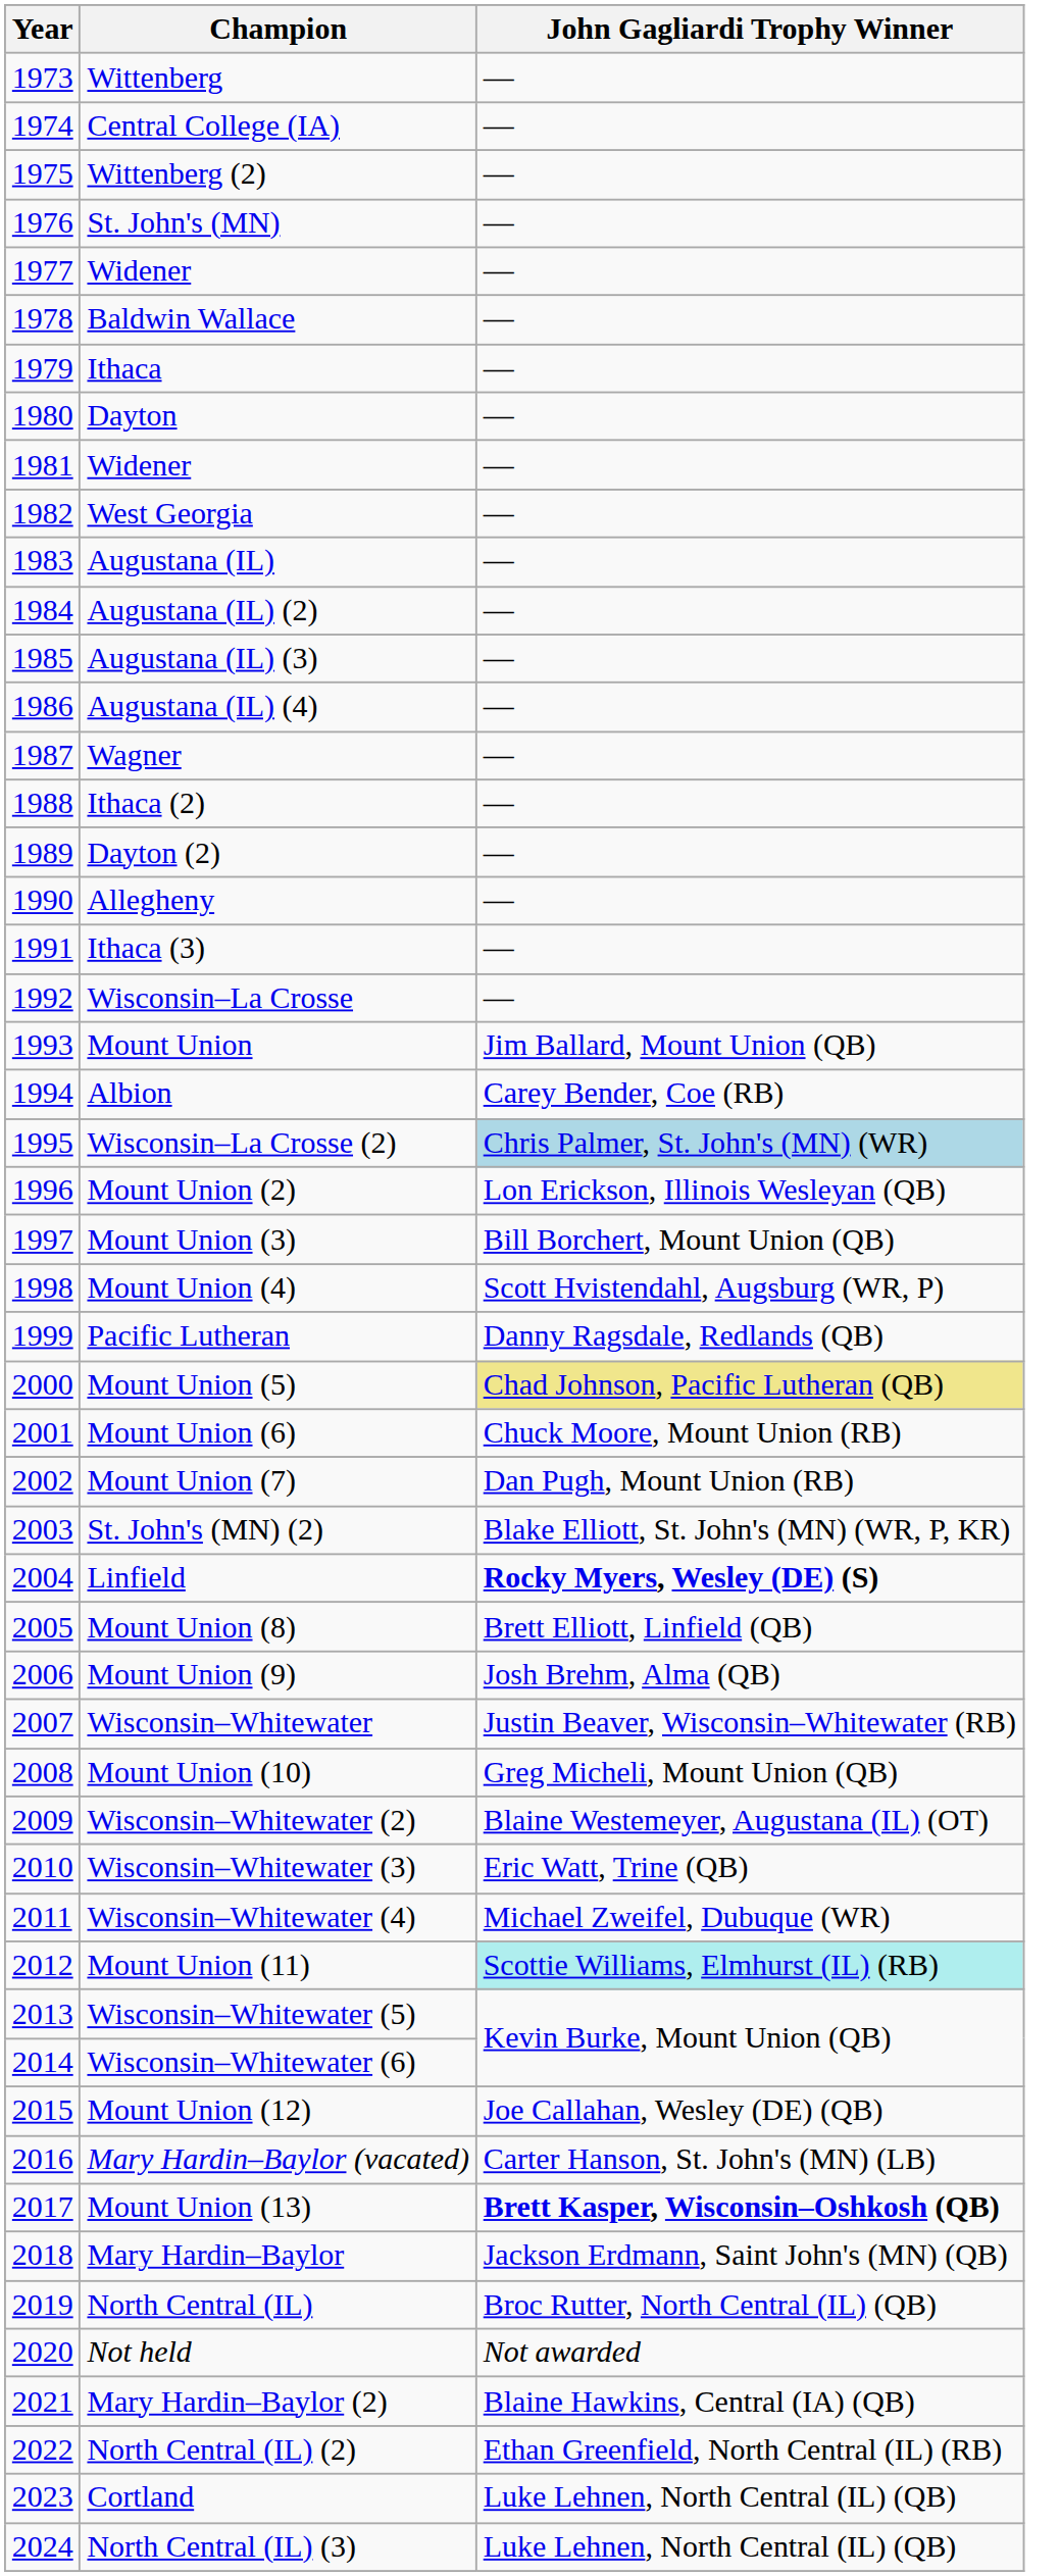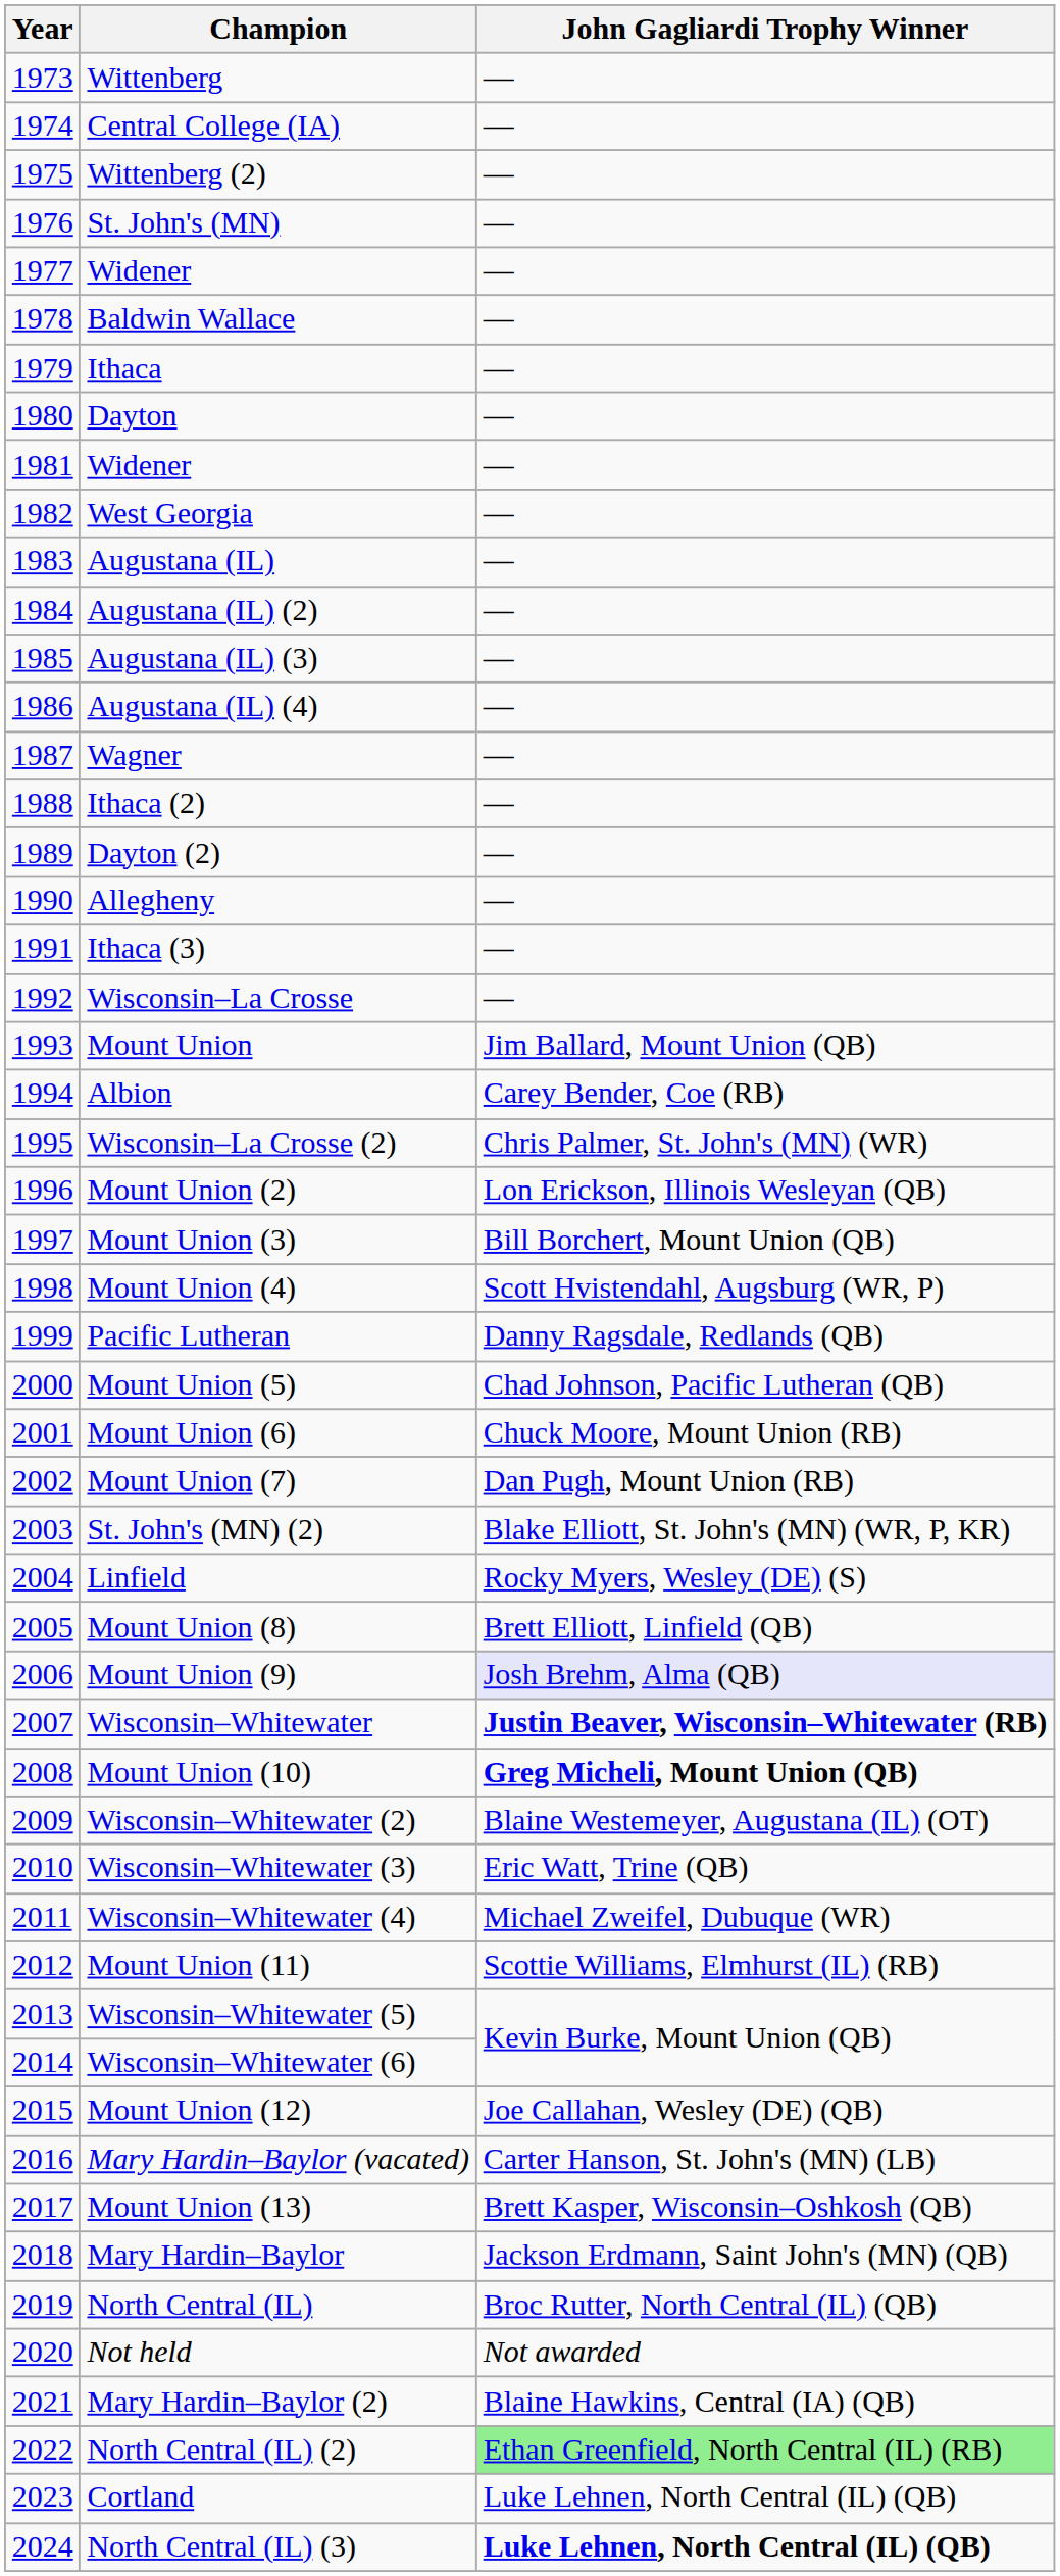Wisconsin–La Crosse (2) | John Gagliardi Trophy Winner: lightblue background -> no background
Mount Union (5) | John Gagliardi Trophy Winner: khaki background -> no background
Linfield | John Gagliardi Trophy Winner: bold -> normal
Mount Union (9) | John Gagliardi Trophy Winner: no background -> lavender background
Wisconsin–Whitewater | John Gagliardi Trophy Winner: normal -> bold
Mount Union (10) | John Gagliardi Trophy Winner: normal -> bold
Mount Union (11) | John Gagliardi Trophy Winner: paleturquoise background -> no background
Mount Union (13) | John Gagliardi Trophy Winner: bold -> normal
North Central (IL) (2) | John Gagliardi Trophy Winner: no background -> lightgreen background
North Central (IL) (3) | John Gagliardi Trophy Winner: normal -> bold
